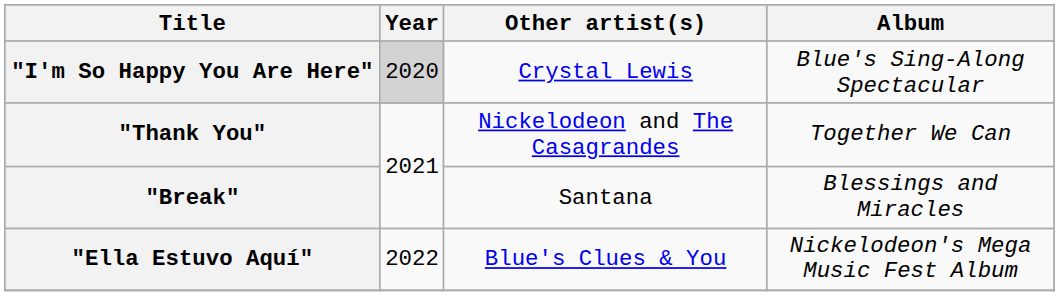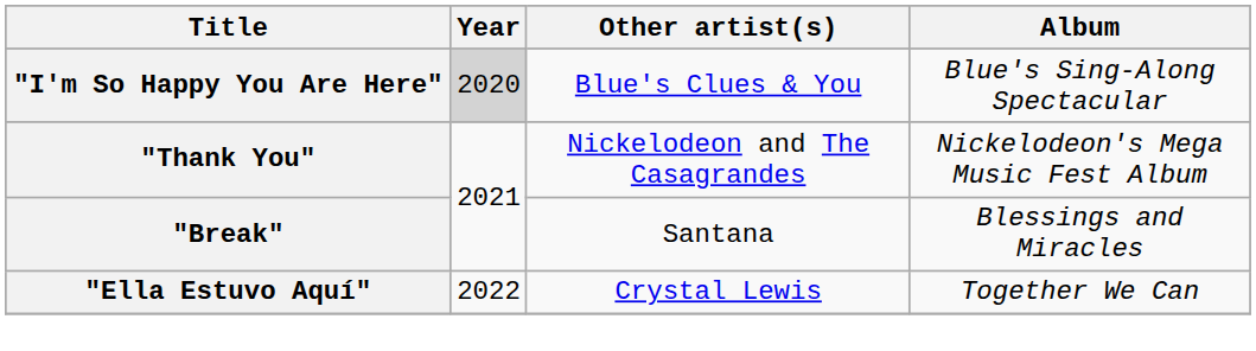"I'm So Happy You Are Here" | Other artist(s): Crystal Lewis -> Blue's Clues & You
"Thank You" | Album: Together We Can -> Nickelodeon's Mega Music Fest Album
"Ella Estuvo Aquí" | Other artist(s): Blue's Clues & You -> Crystal Lewis
"Ella Estuvo Aquí" | Album: Nickelodeon's Mega Music Fest Album -> Together We Can
